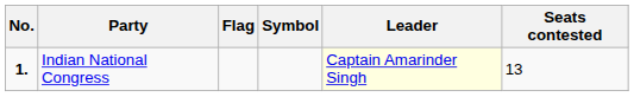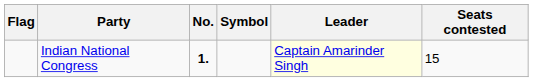columns swapped: No. <-> Flag
Indian National Congress | Seats contested: 13 -> 15
